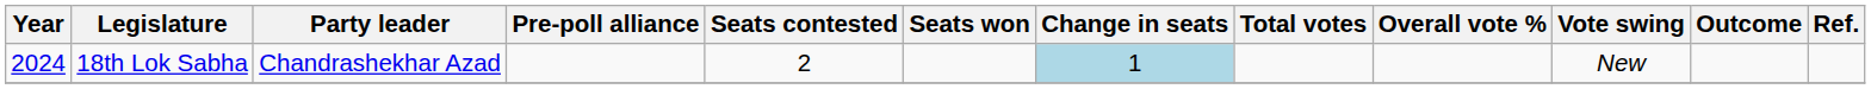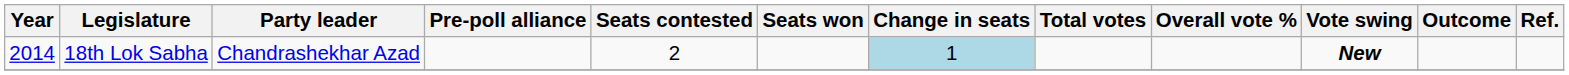18th Lok Sabha | Year: 2024 -> 2014
18th Lok Sabha | Vote swing: normal -> bold
